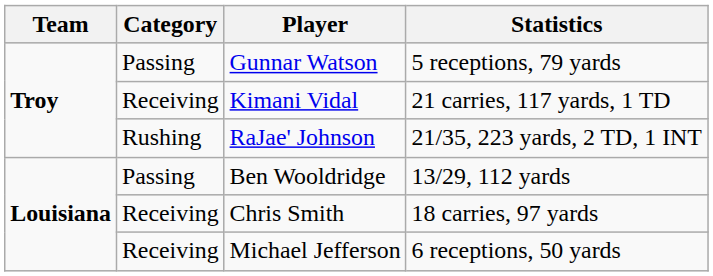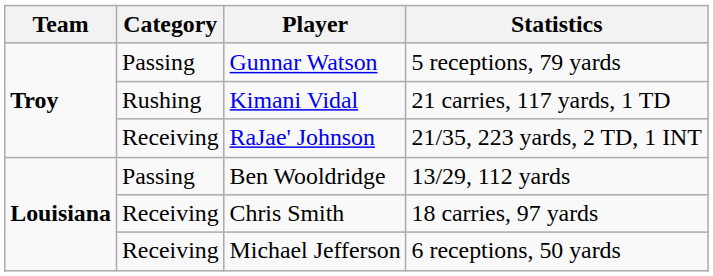Kimani Vidal | Category: Receiving -> Rushing
RaJae' Johnson | Category: Rushing -> Receiving
